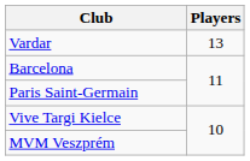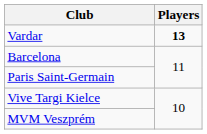Vardar | Players: normal -> bold
